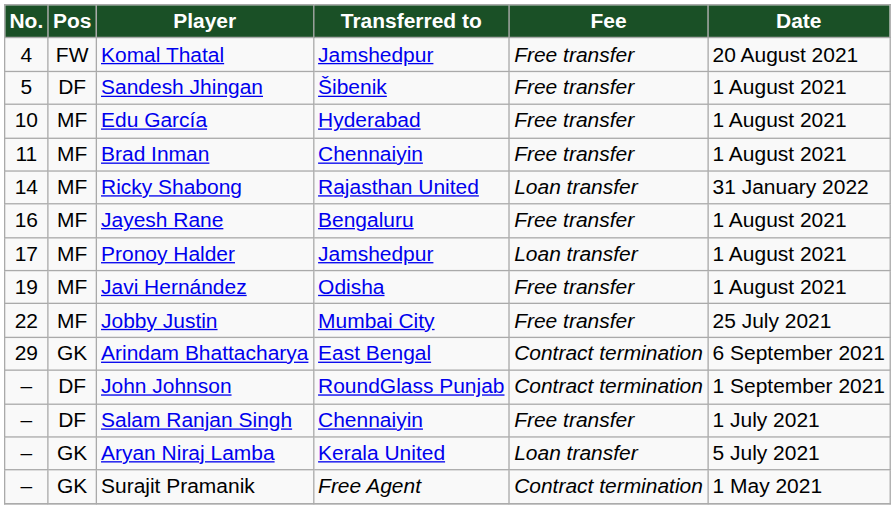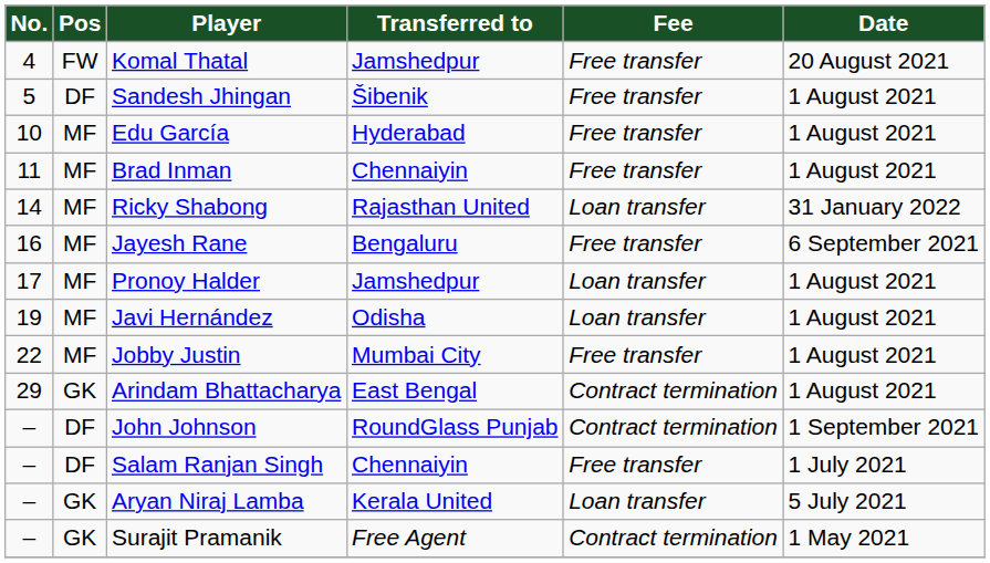Jayesh Rane | Date: 1 August 2021 -> 6 September 2021
Javi Hernández | Fee: Free transfer -> Loan transfer
Jobby Justin | Date: 25 July 2021 -> 1 August 2021
Arindam Bhattacharya | Date: 6 September 2021 -> 1 August 2021
